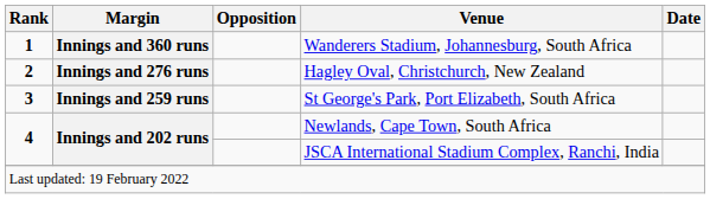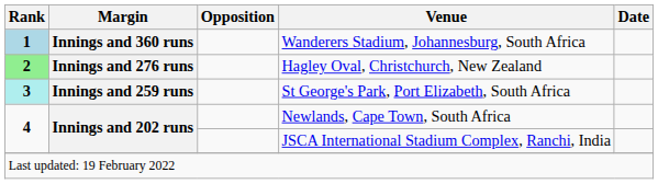Wanderers Stadium, Johannesburg, South Africa | Rank: no background -> lightblue background
Hagley Oval, Christchurch, New Zealand | Rank: no background -> lightgreen background
St George's Park, Port Elizabeth, South Africa | Rank: no background -> paleturquoise background
